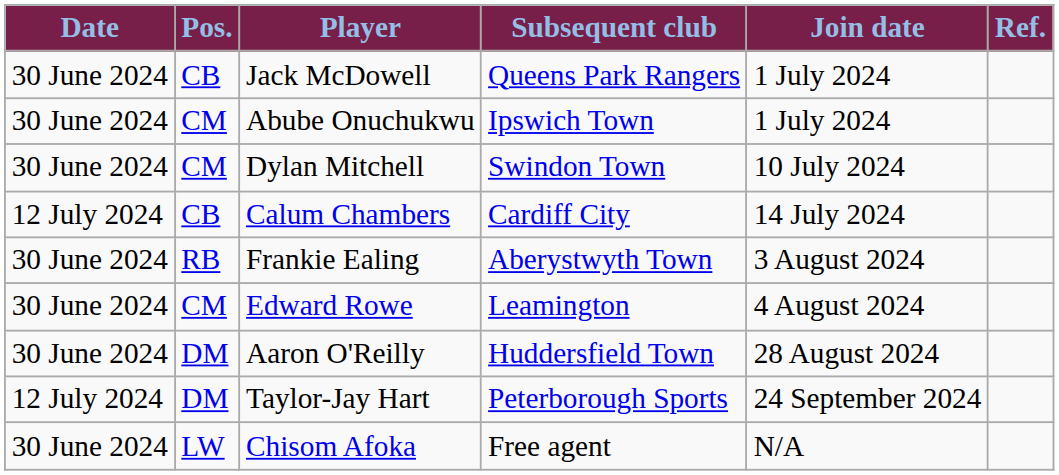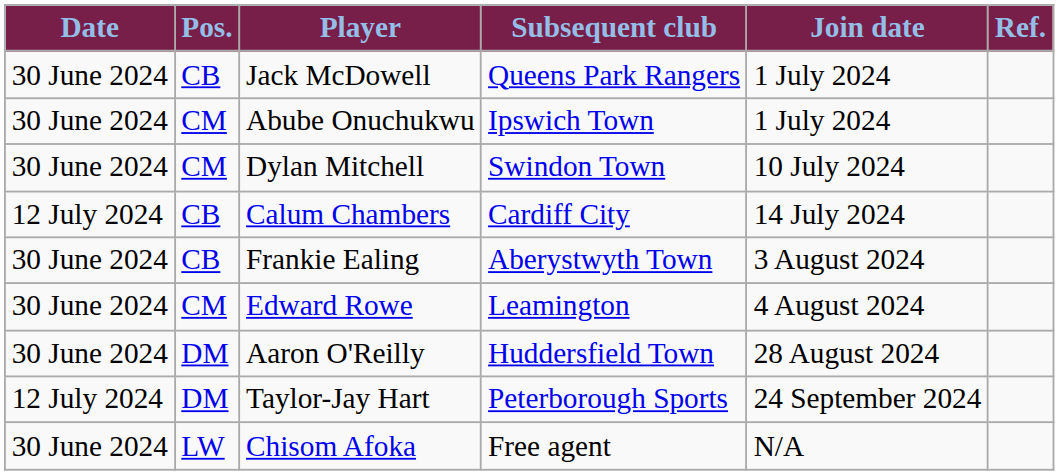Frankie Ealing | Pos.: RB -> CB
